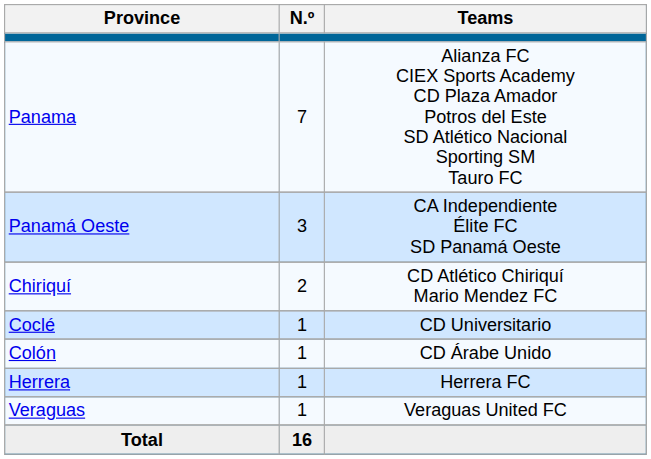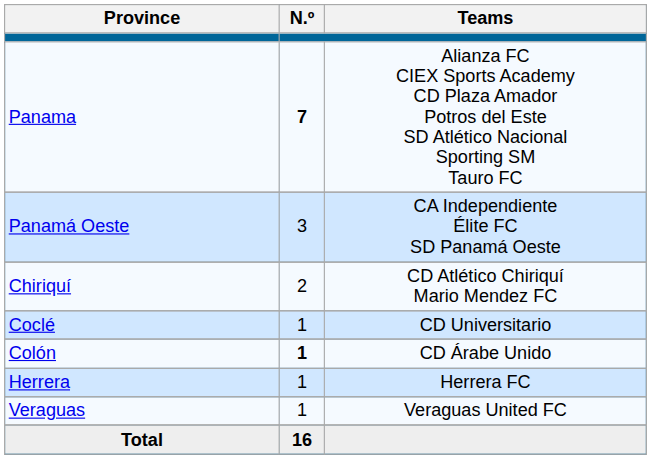Panama | N.º: normal -> bold
Colón | N.º: normal -> bold
